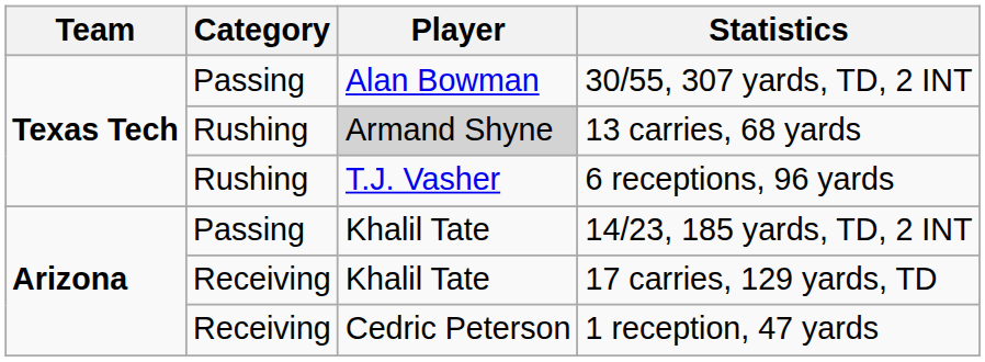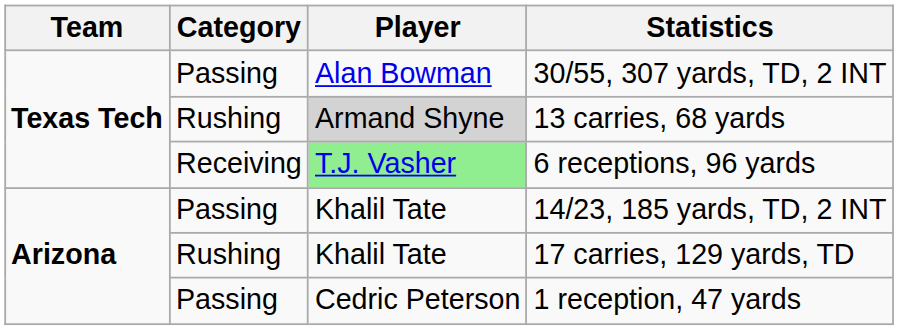6 receptions, 96 yards | Category: Rushing -> Receiving
6 receptions, 96 yards | Player: no background -> lightgreen background
17 carries, 129 yards, TD | Category: Receiving -> Rushing
1 reception, 47 yards | Category: Receiving -> Passing
